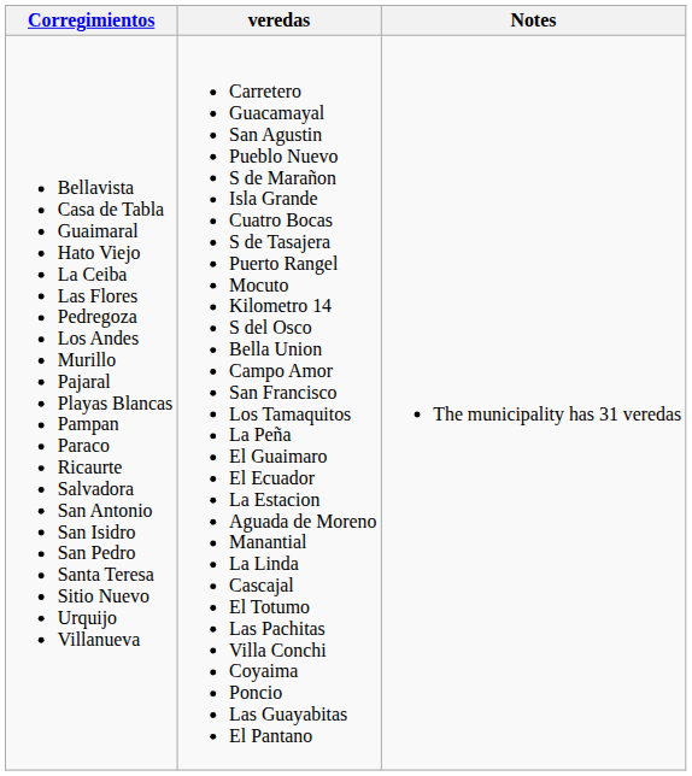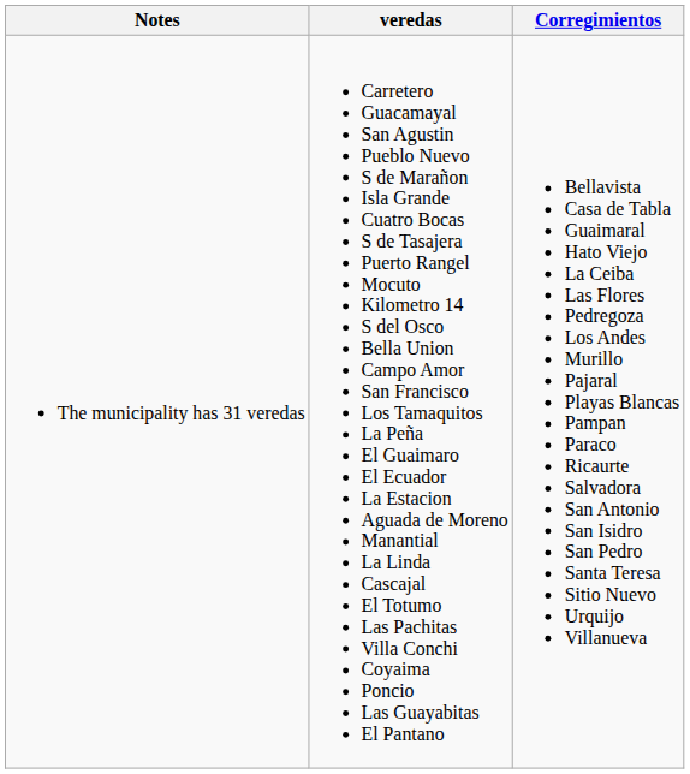columns swapped: Corregimientos <-> Notes
